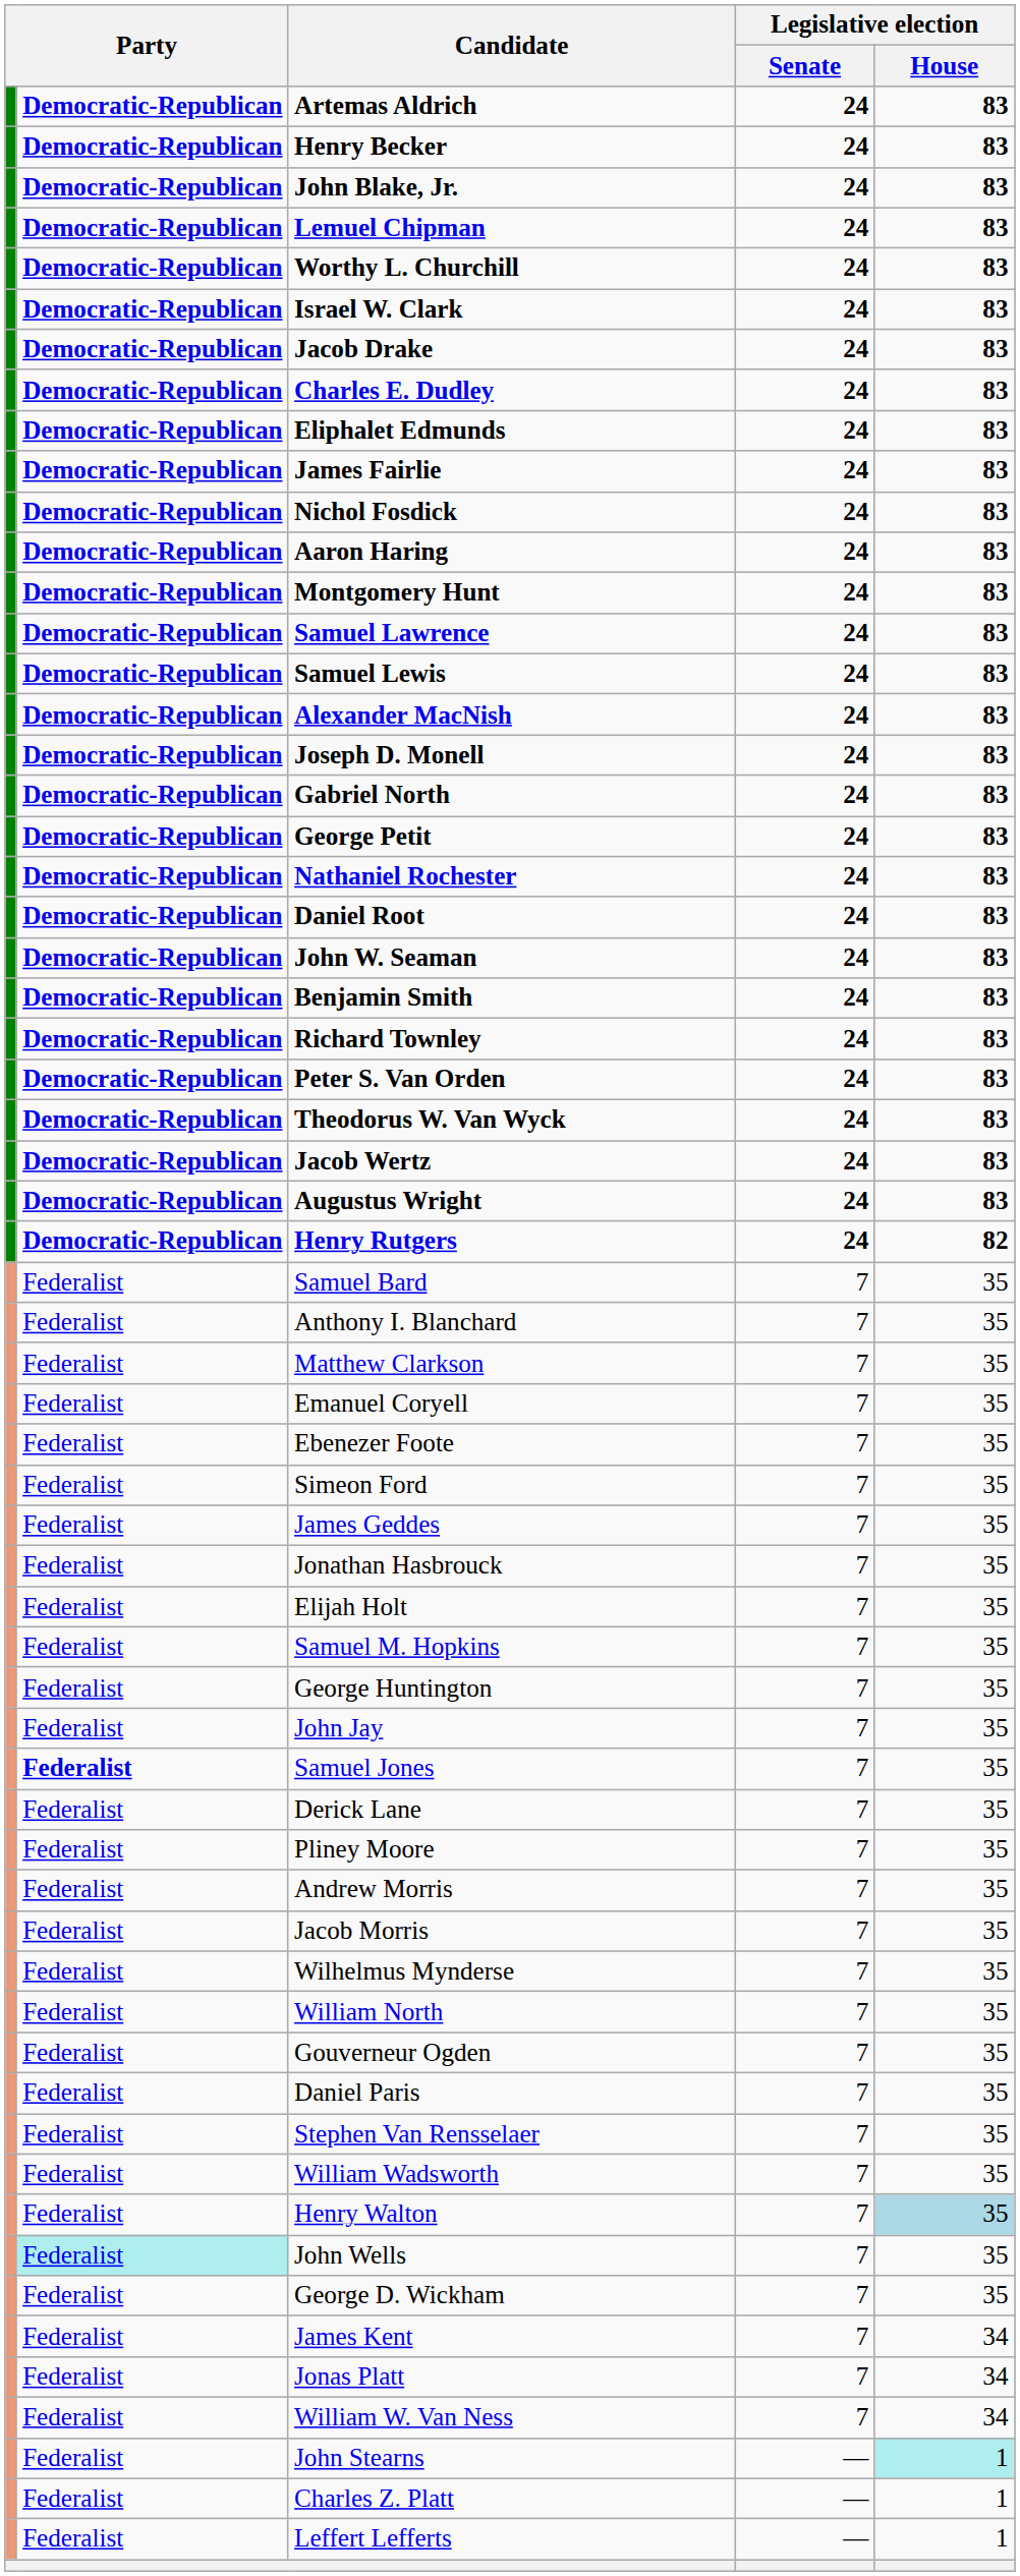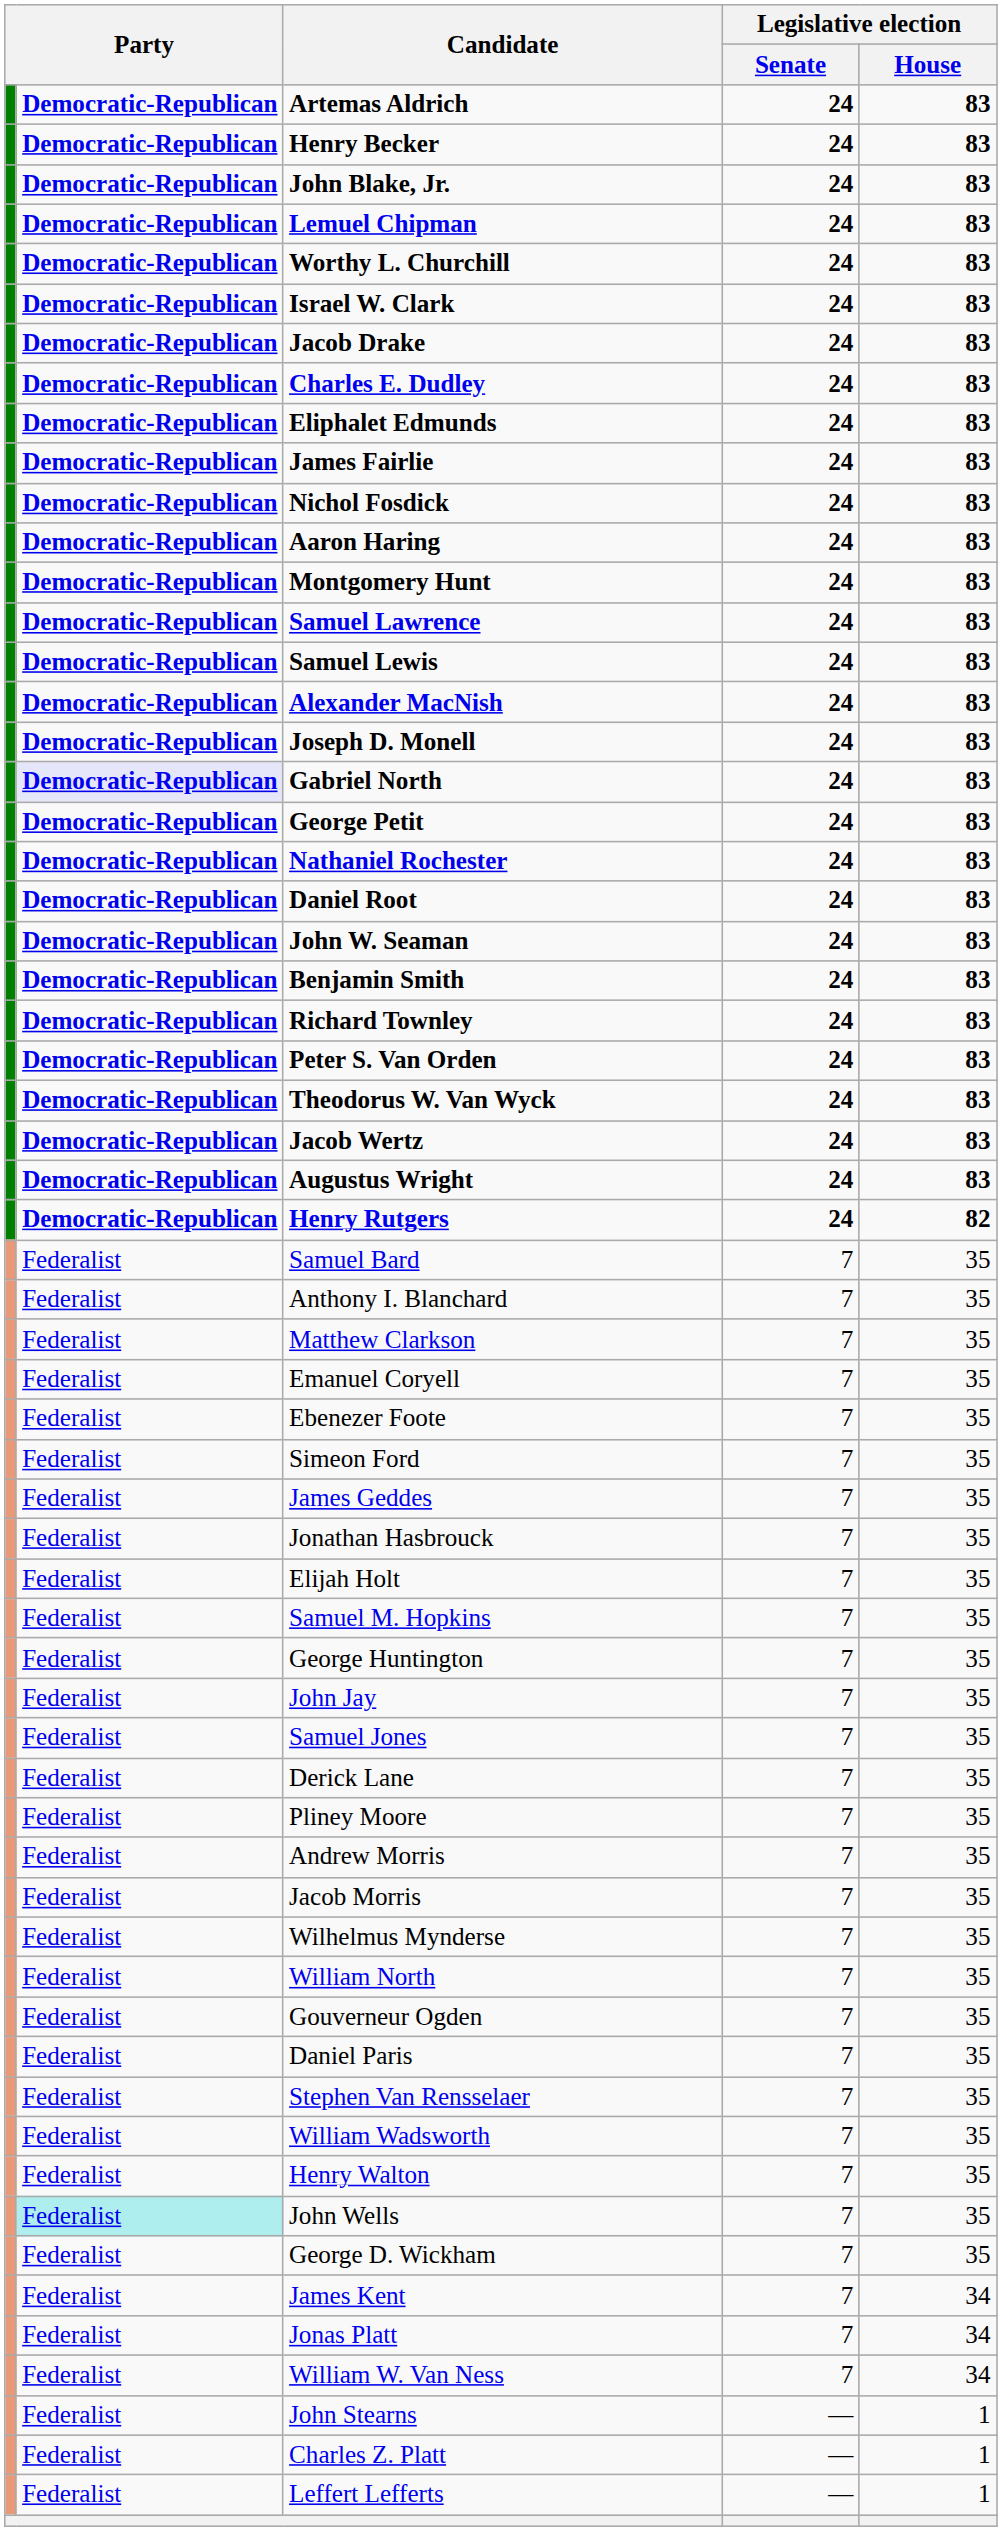Gabriel North | column 2: no background -> lavender background
Samuel Jones | column 2: bold -> normal
Henry Walton | Legislative election / House: lightblue background -> no background
John Stearns | Legislative election / House: paleturquoise background -> no background
